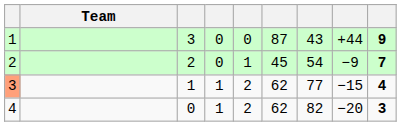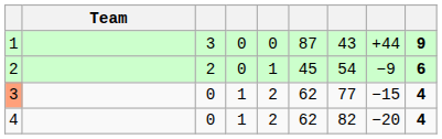row 3 | column 9: 7 -> 6
row 4 | column 3: 1 -> 0
row 5 | column 9: 3 -> 4
